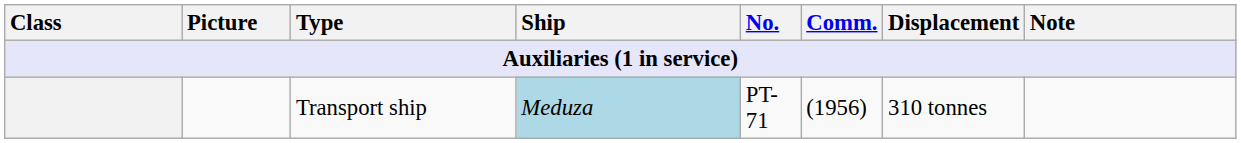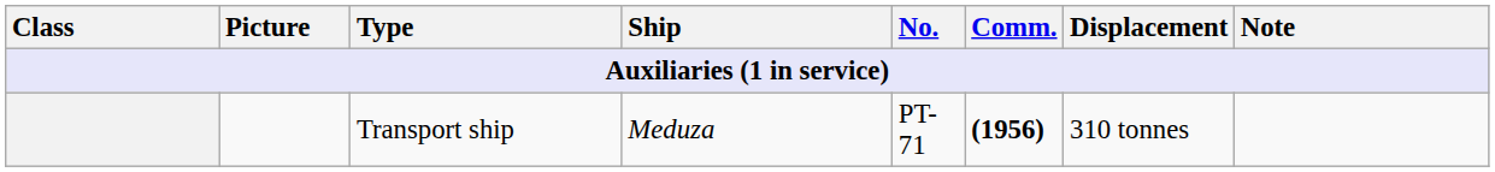Transport ship | Ship: lightblue background -> no background
Transport ship | Comm.: normal -> bold
